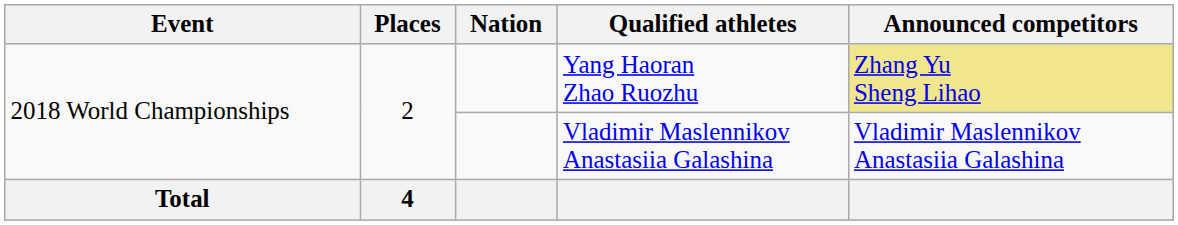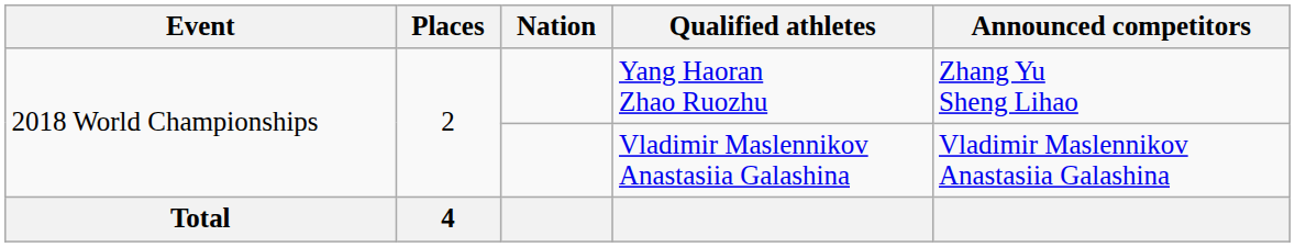Yang Haoran Zhao Ruozhu | Announced competitors: khaki background -> no background
